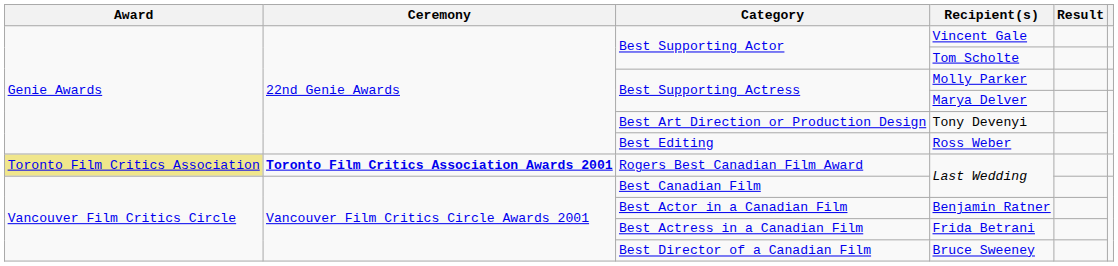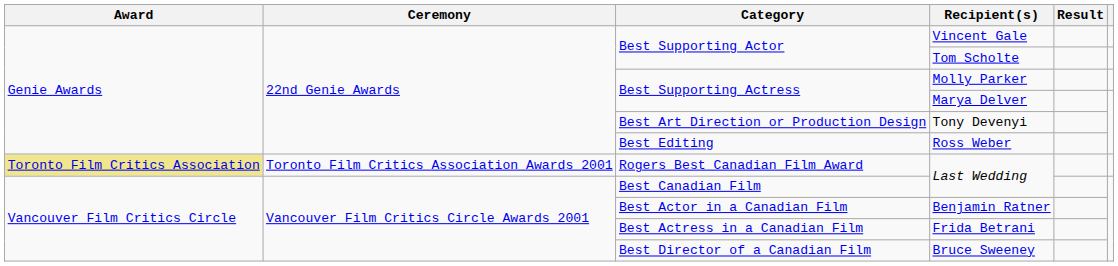Rogers Best Canadian Film Award / Last Wedding | Ceremony: bold -> normal
